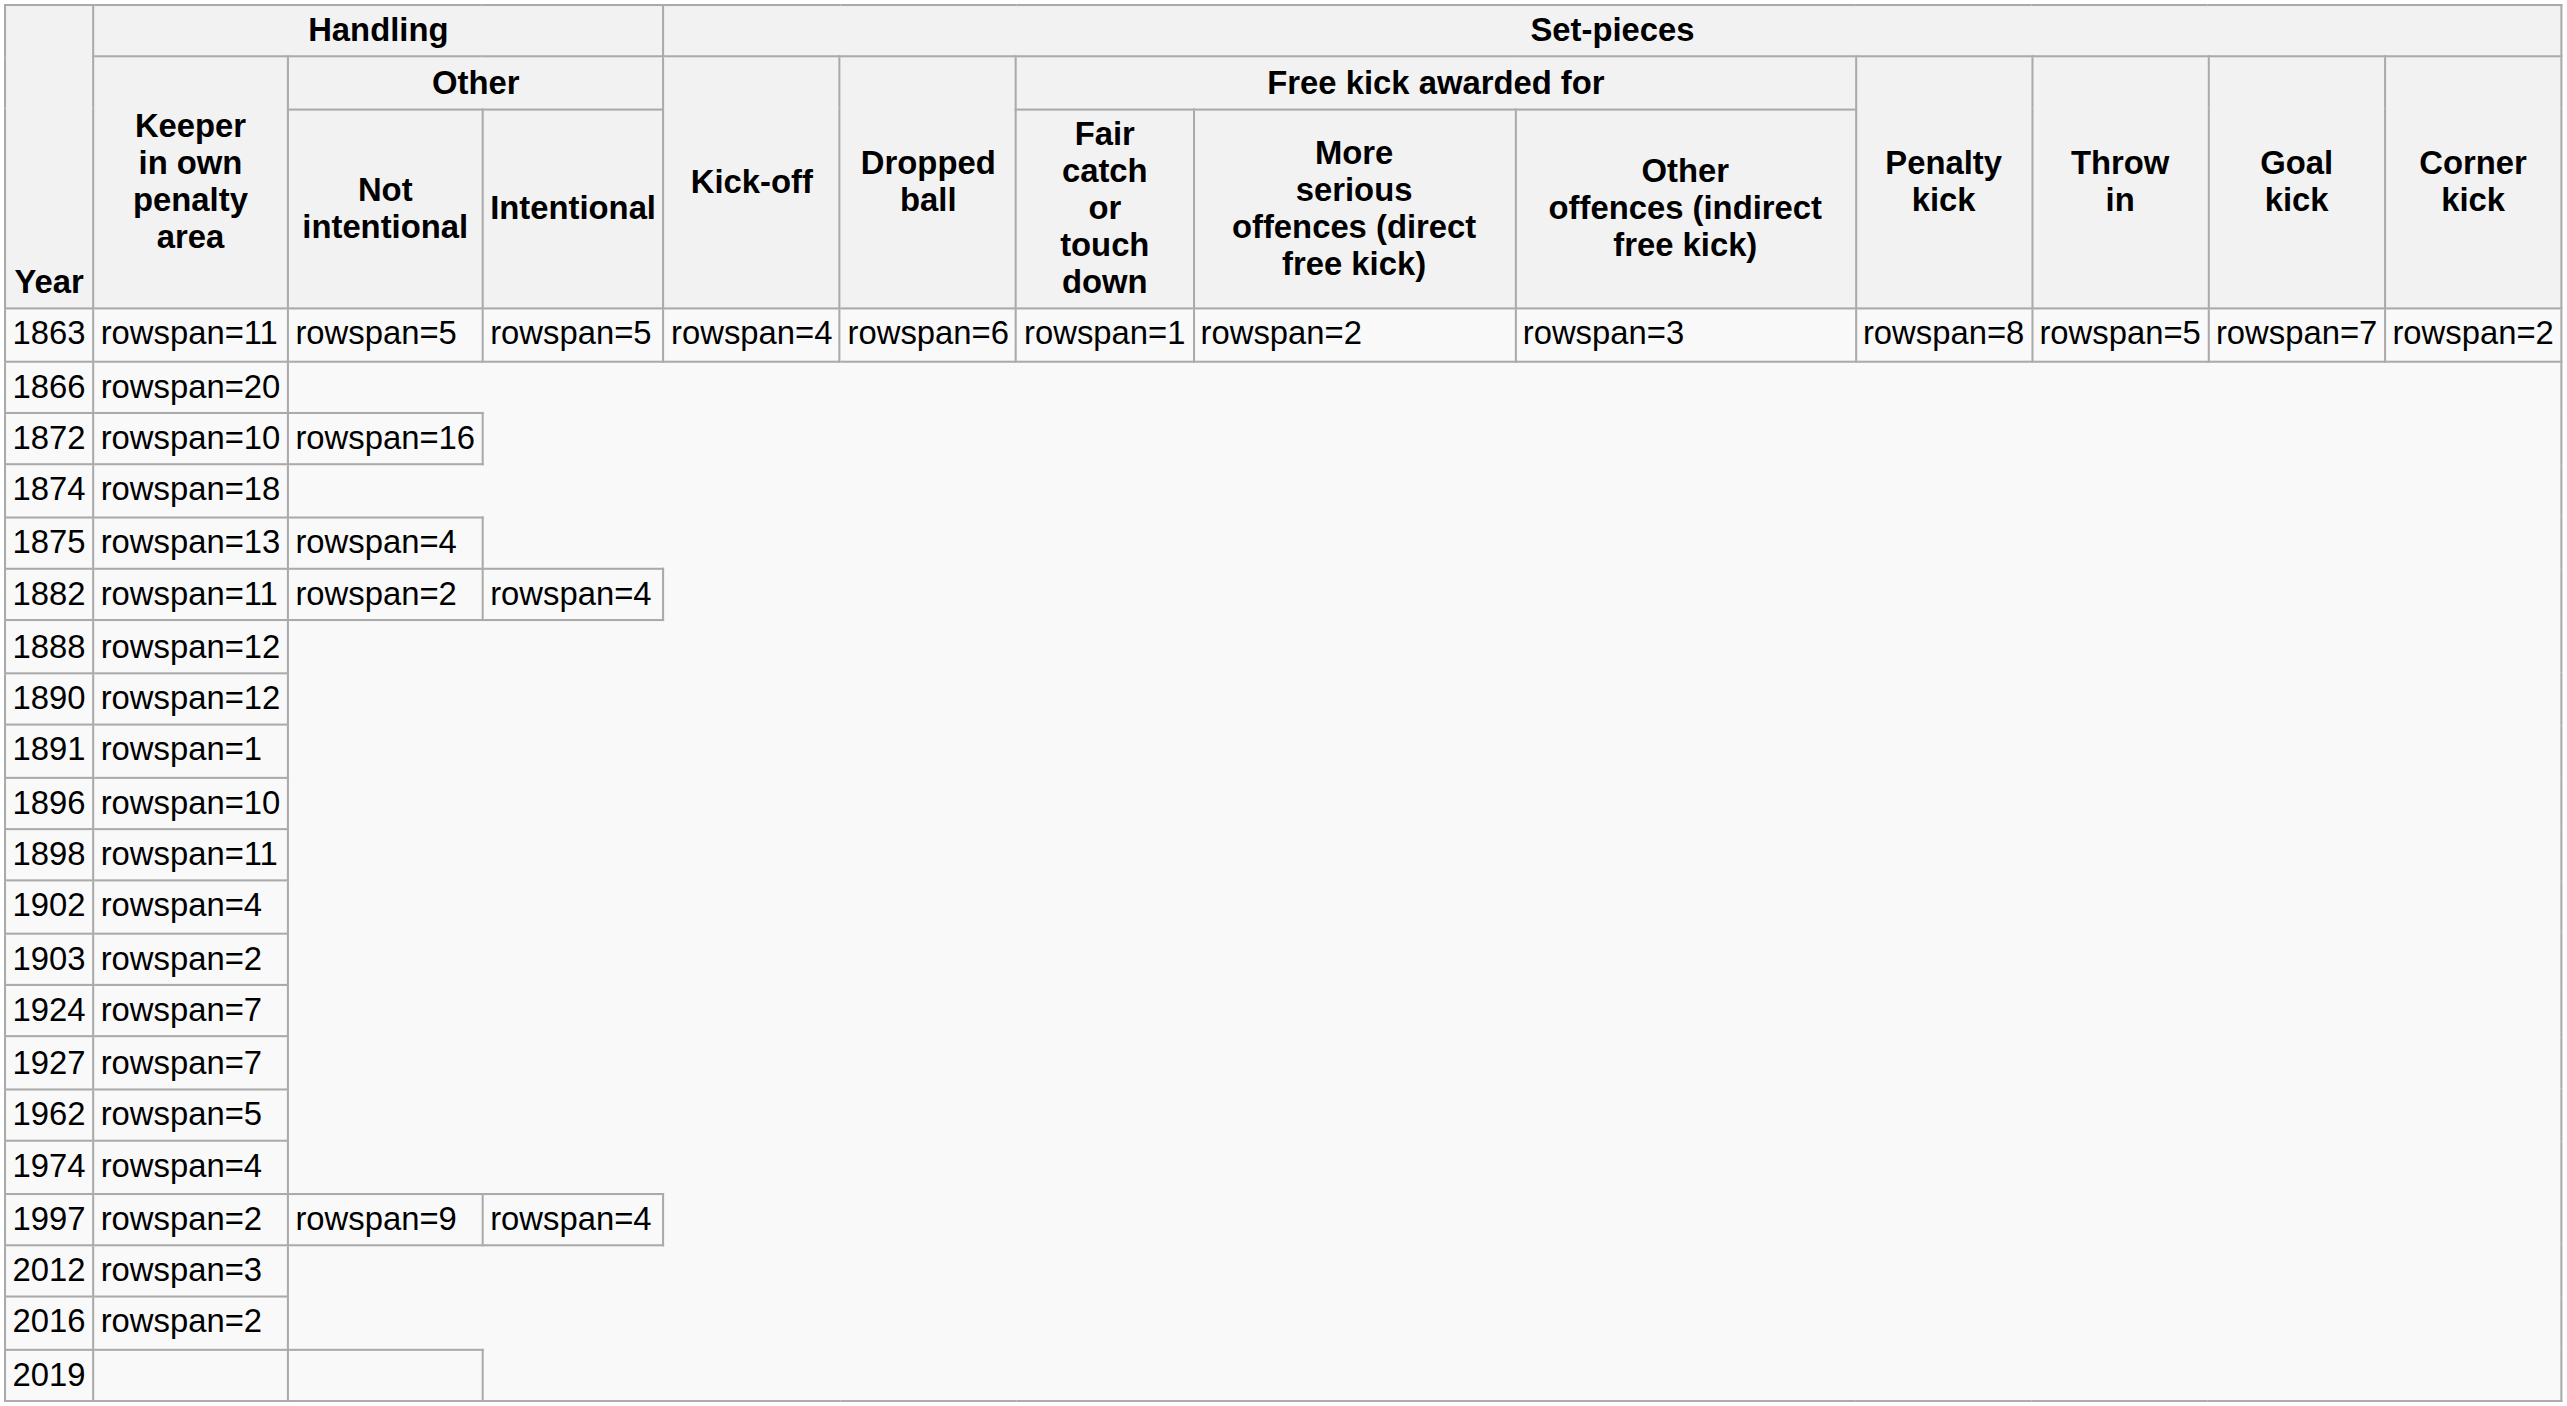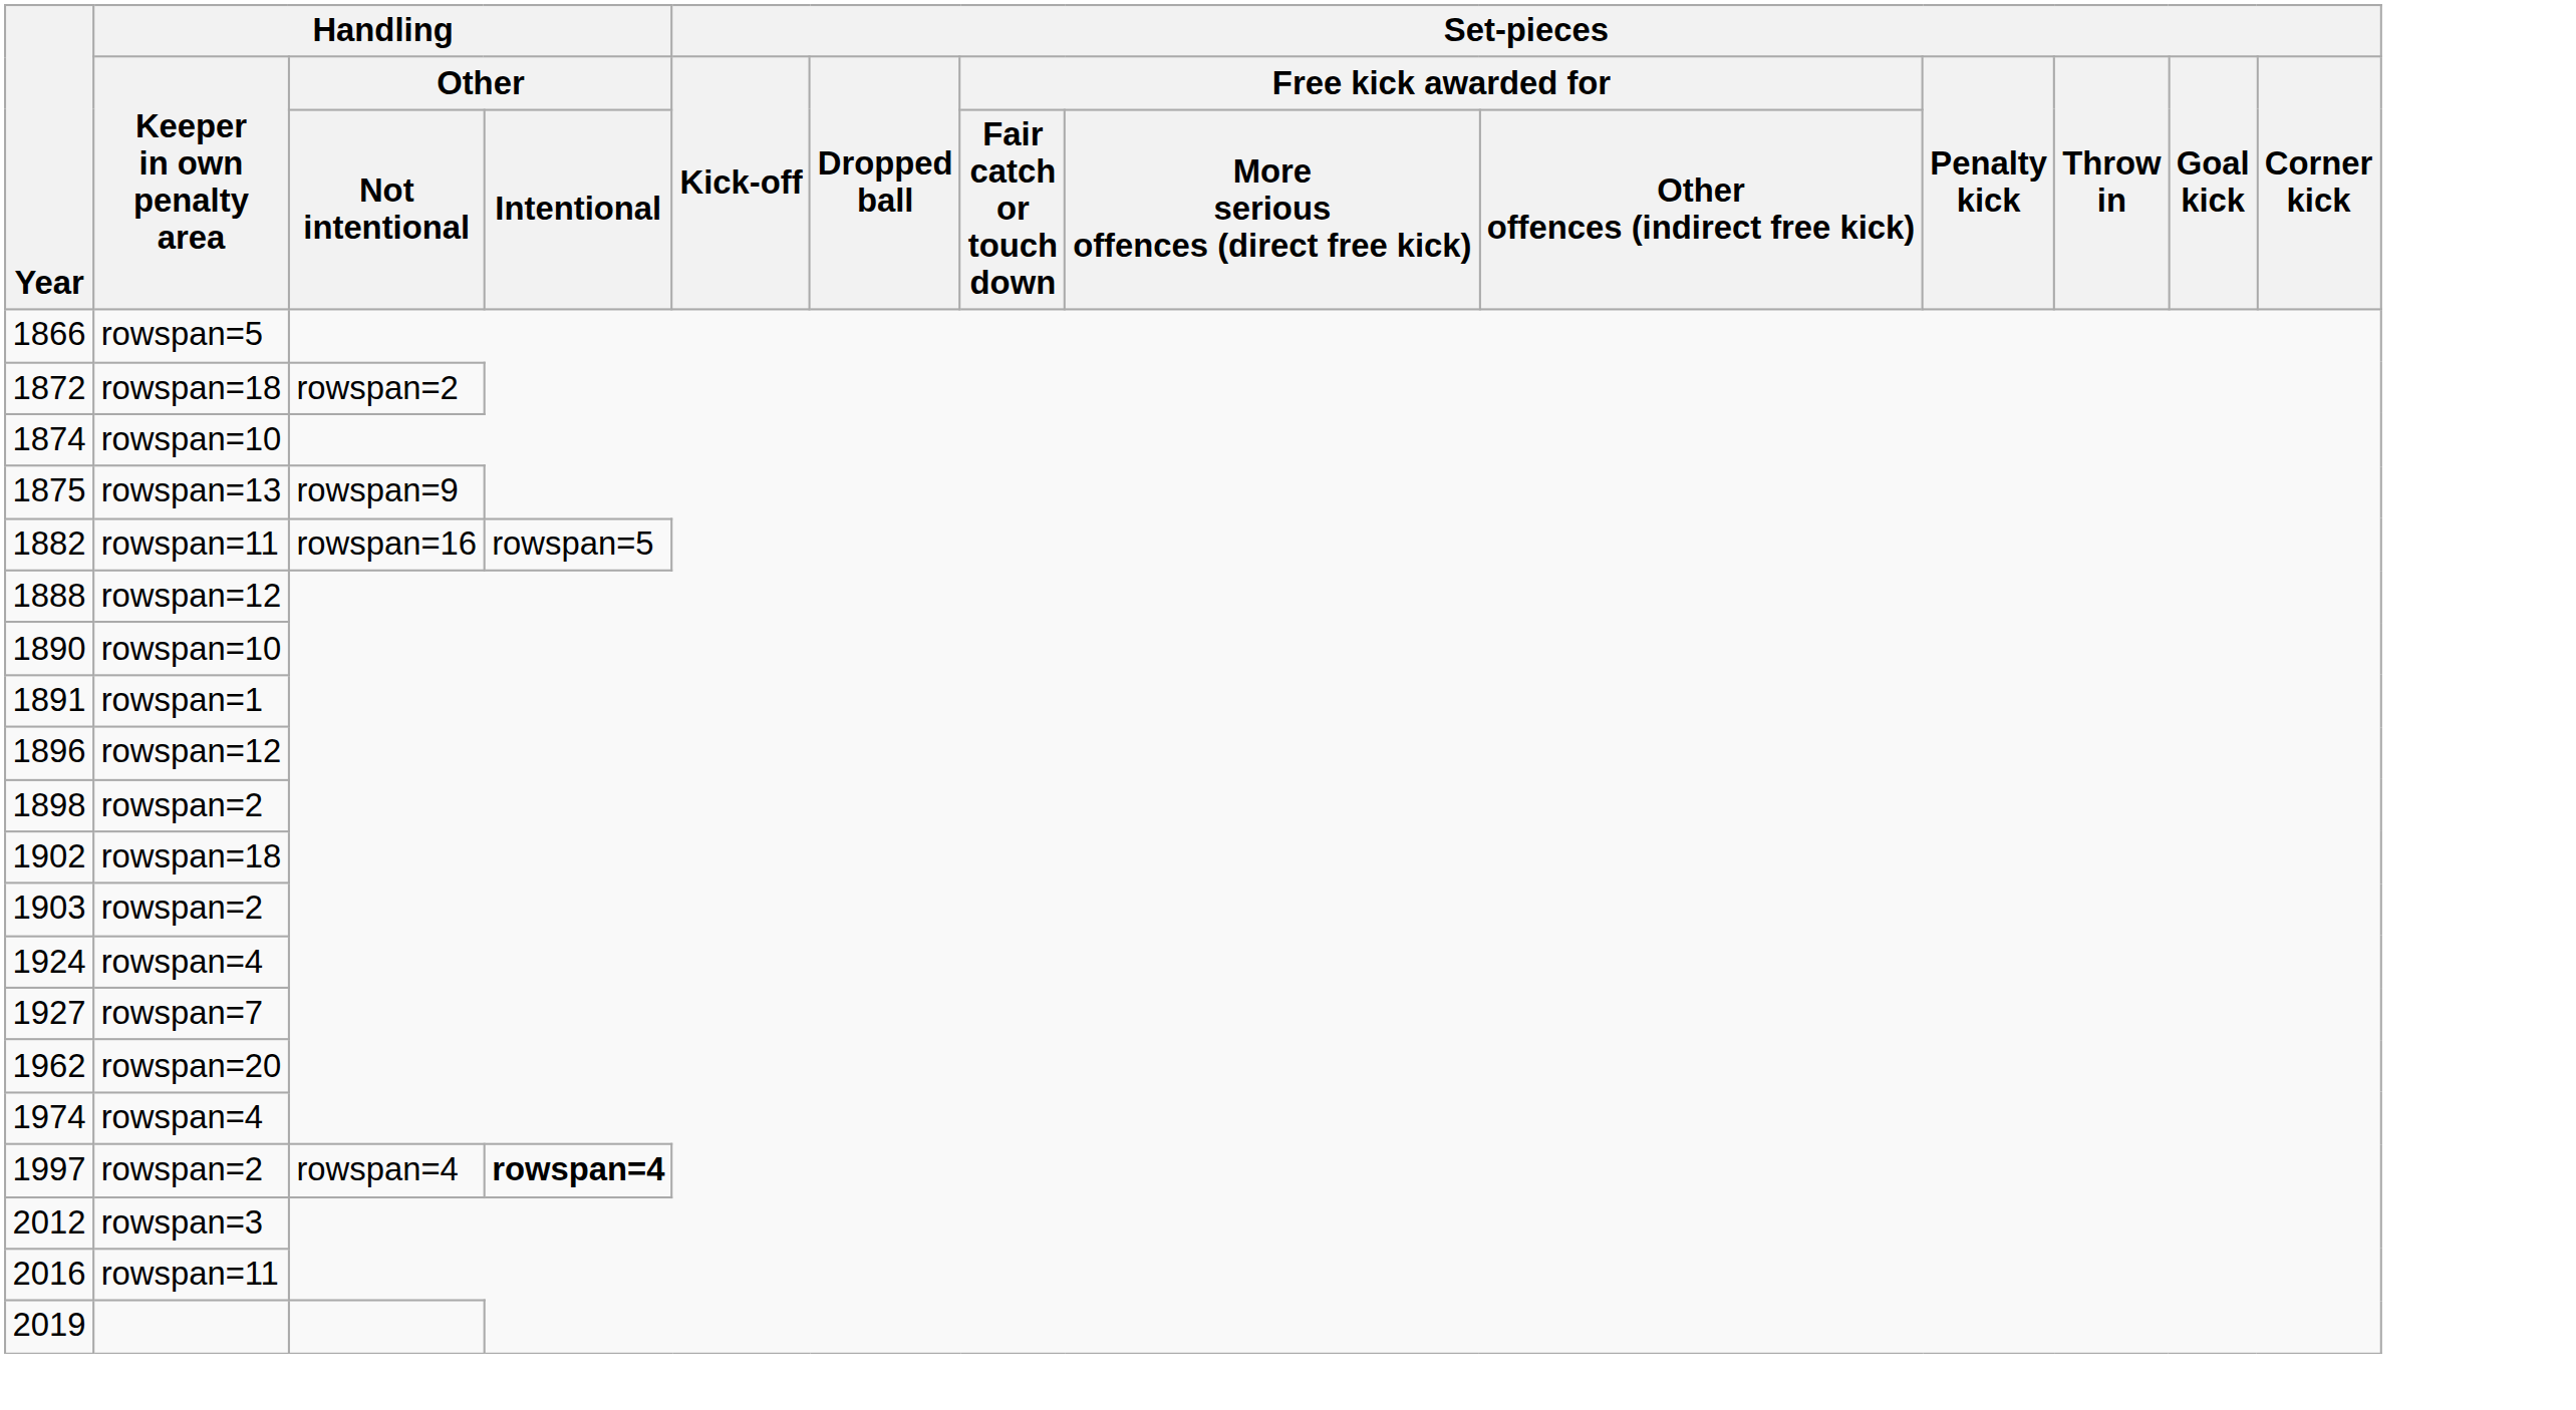- row: 1863 | rowspan=11 | rowspan=5 | rowspan=5 | rowspan=4 | rowspan=6 | rowspan=1 | rowspan=2 | rowspan=3 | rowspan=8 | rowspan=5 | rowspan=7 | rowspan=2
1866 | Handling / Keeper in own penalty area: rowspan=20 -> rowspan=5
1872 | Handling / Keeper in own penalty area: rowspan=10 -> rowspan=18
1872 | Handling / Other / Not intentional: rowspan=16 -> rowspan=2
1874 | Handling / Keeper in own penalty area: rowspan=18 -> rowspan=10
1875 | Handling / Other / Not intentional: rowspan=4 -> rowspan=9
1882 | Handling / Other / Not intentional: rowspan=2 -> rowspan=16
1882 | Handling / Other / Intentional: rowspan=4 -> rowspan=5
1890 | Handling / Keeper in own penalty area: rowspan=12 -> rowspan=10
1896 | Handling / Keeper in own penalty area: rowspan=10 -> rowspan=12
1898 | Handling / Keeper in own penalty area: rowspan=11 -> rowspan=2
1902 | Handling / Keeper in own penalty area: rowspan=4 -> rowspan=18
1924 | Handling / Keeper in own penalty area: rowspan=7 -> rowspan=4
1962 | Handling / Keeper in own penalty area: rowspan=5 -> rowspan=20
1997 | Handling / Other / Not intentional: rowspan=9 -> rowspan=4
1997 | Handling / Other / Intentional: normal -> bold
2016 | Handling / Keeper in own penalty area: rowspan=2 -> rowspan=11
